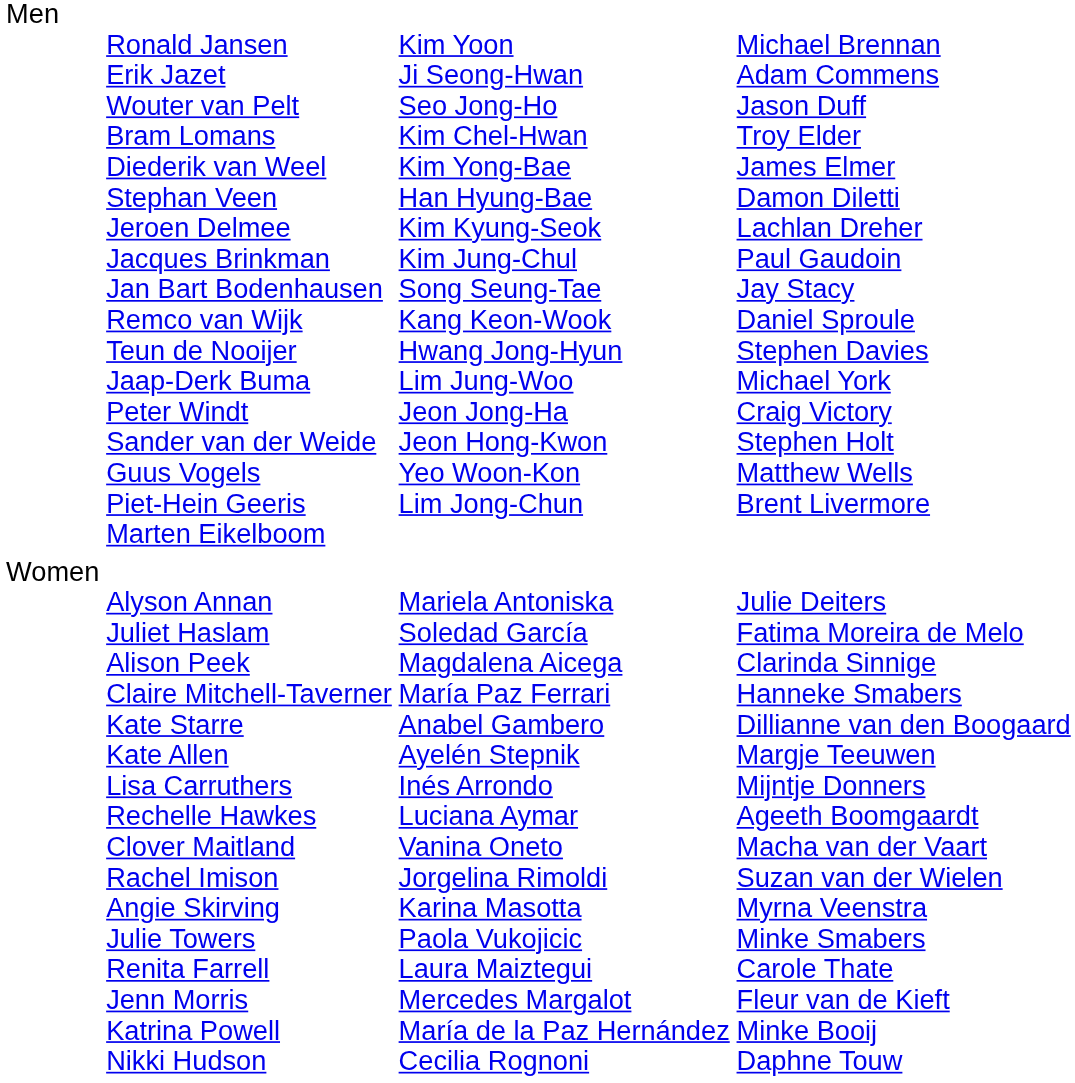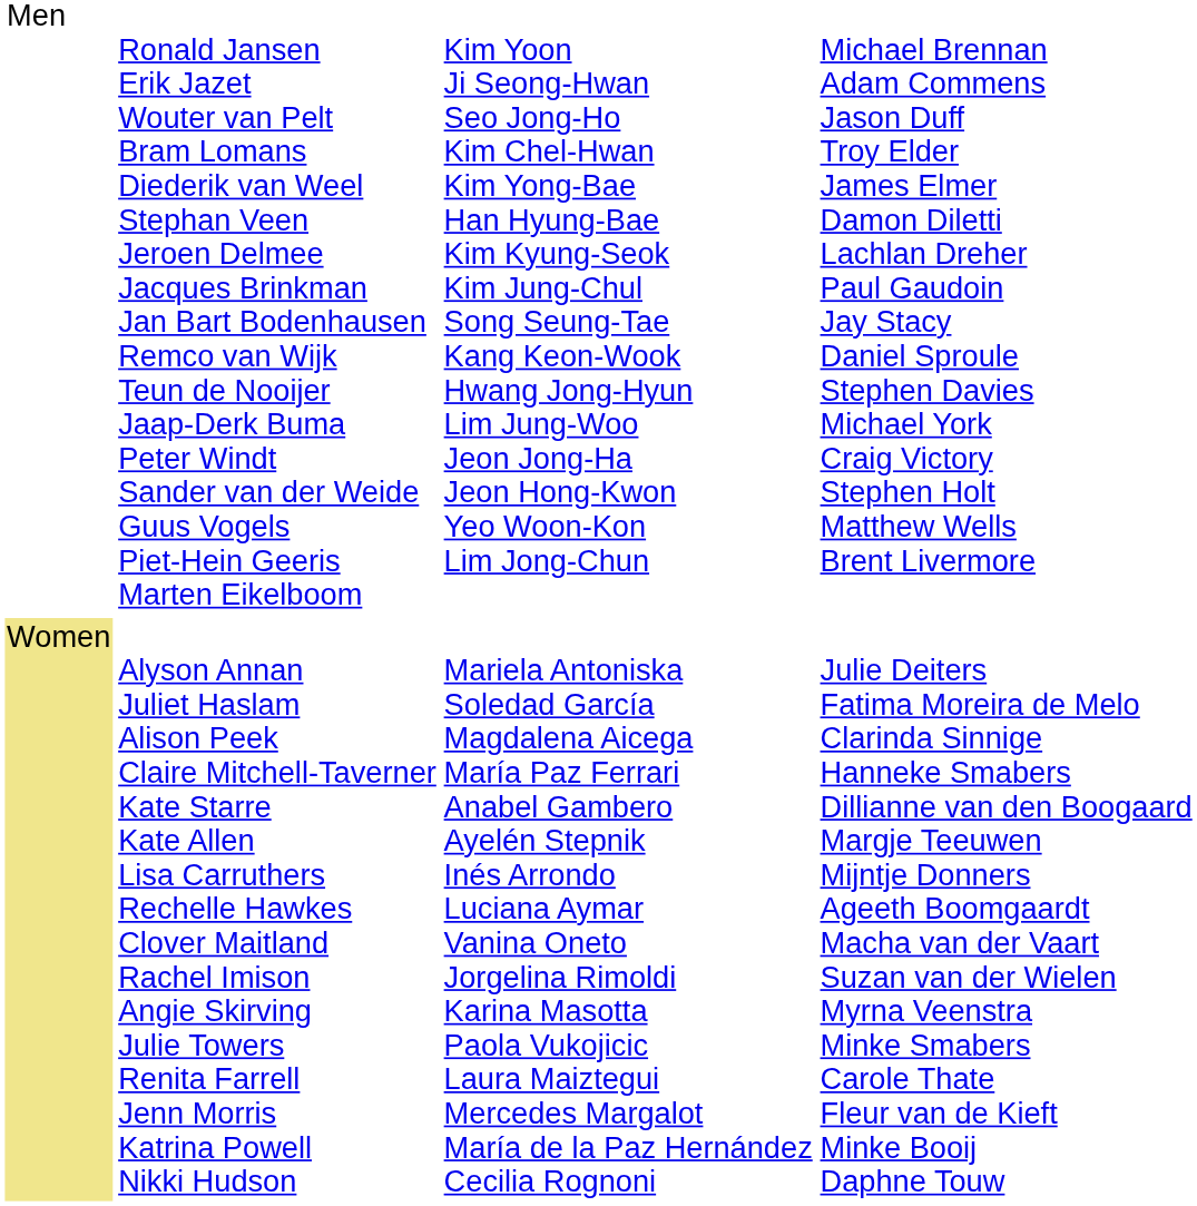Women | column 1: no background -> khaki background
